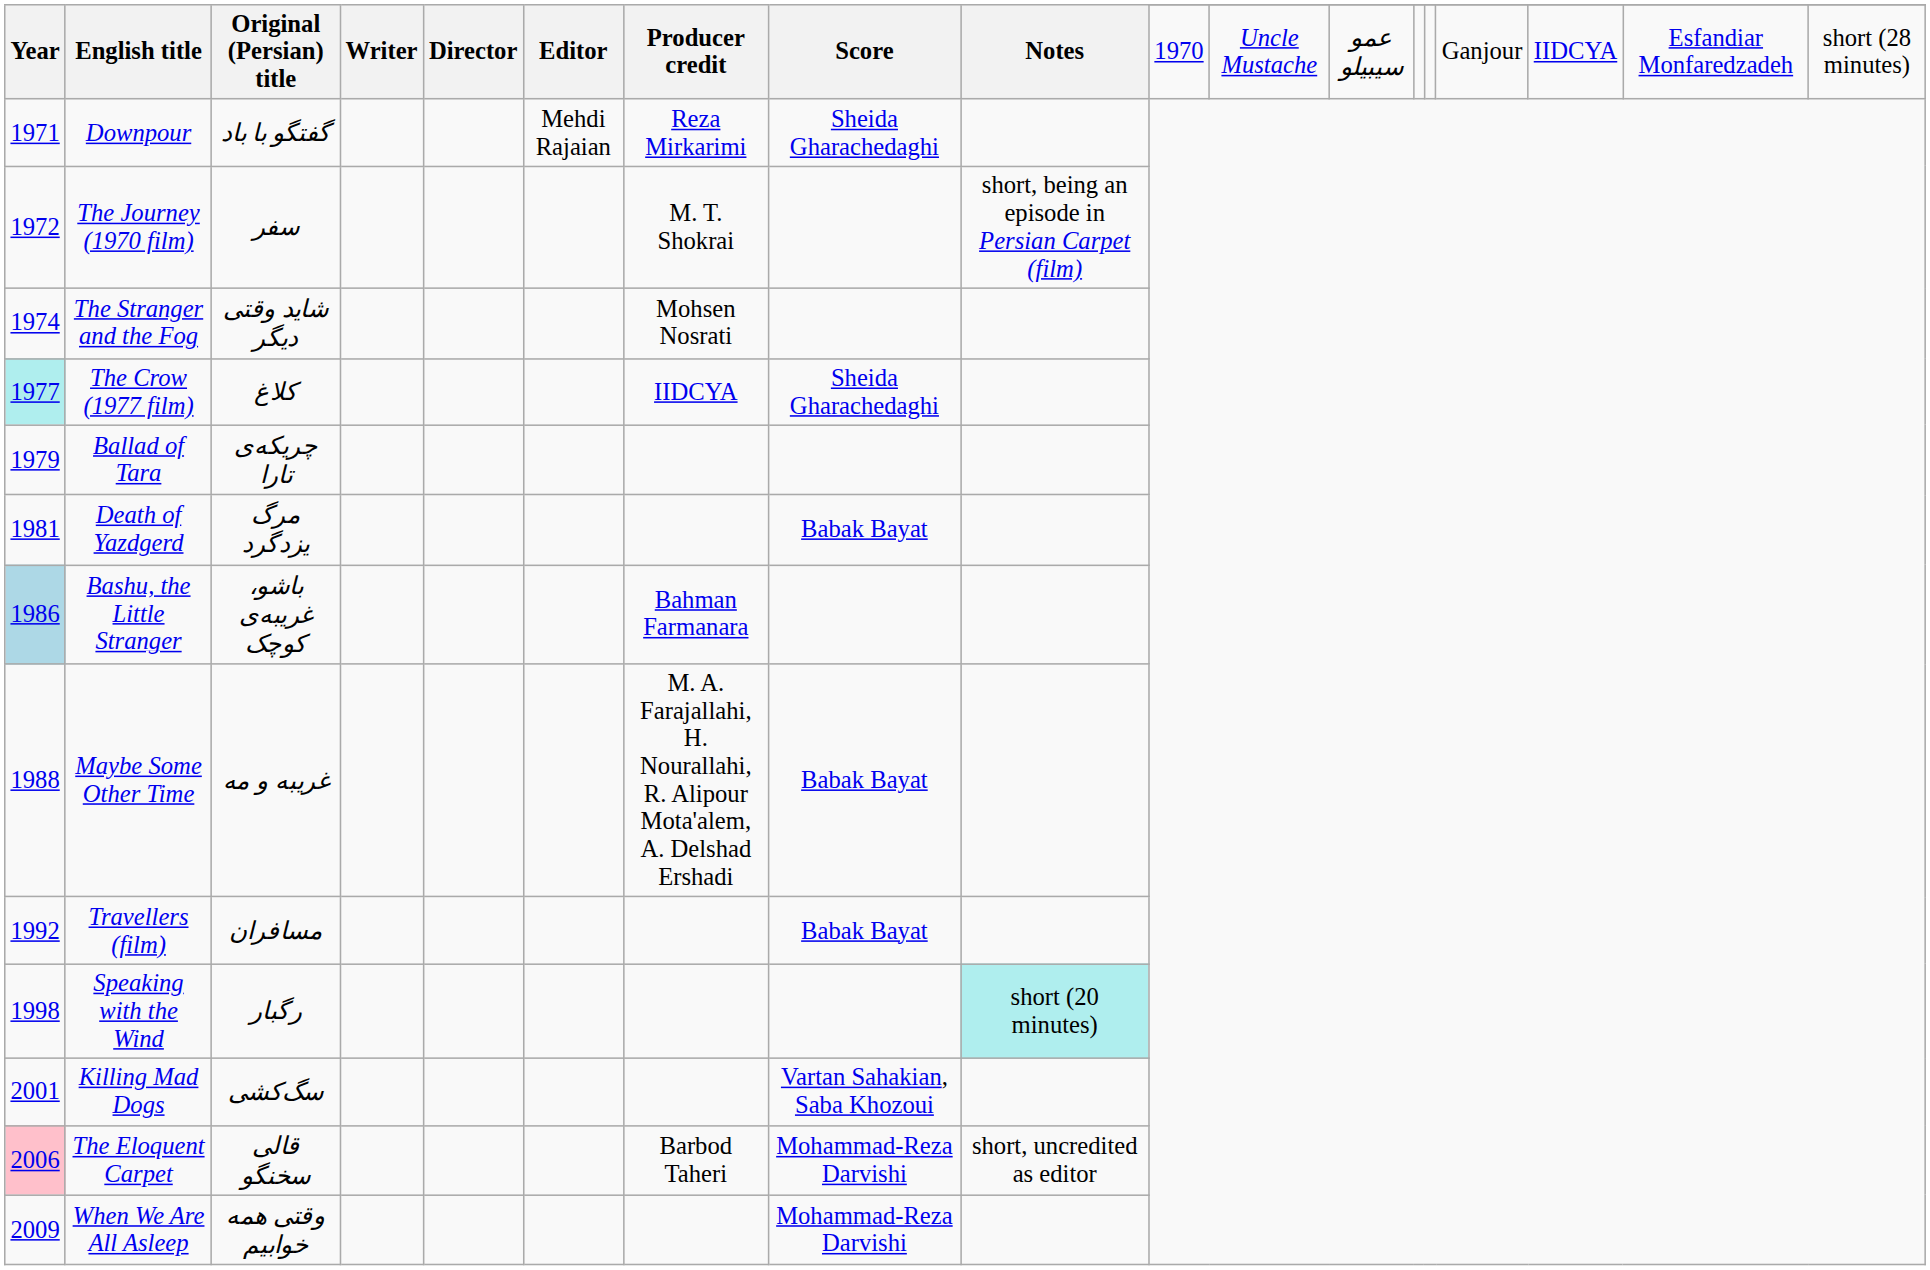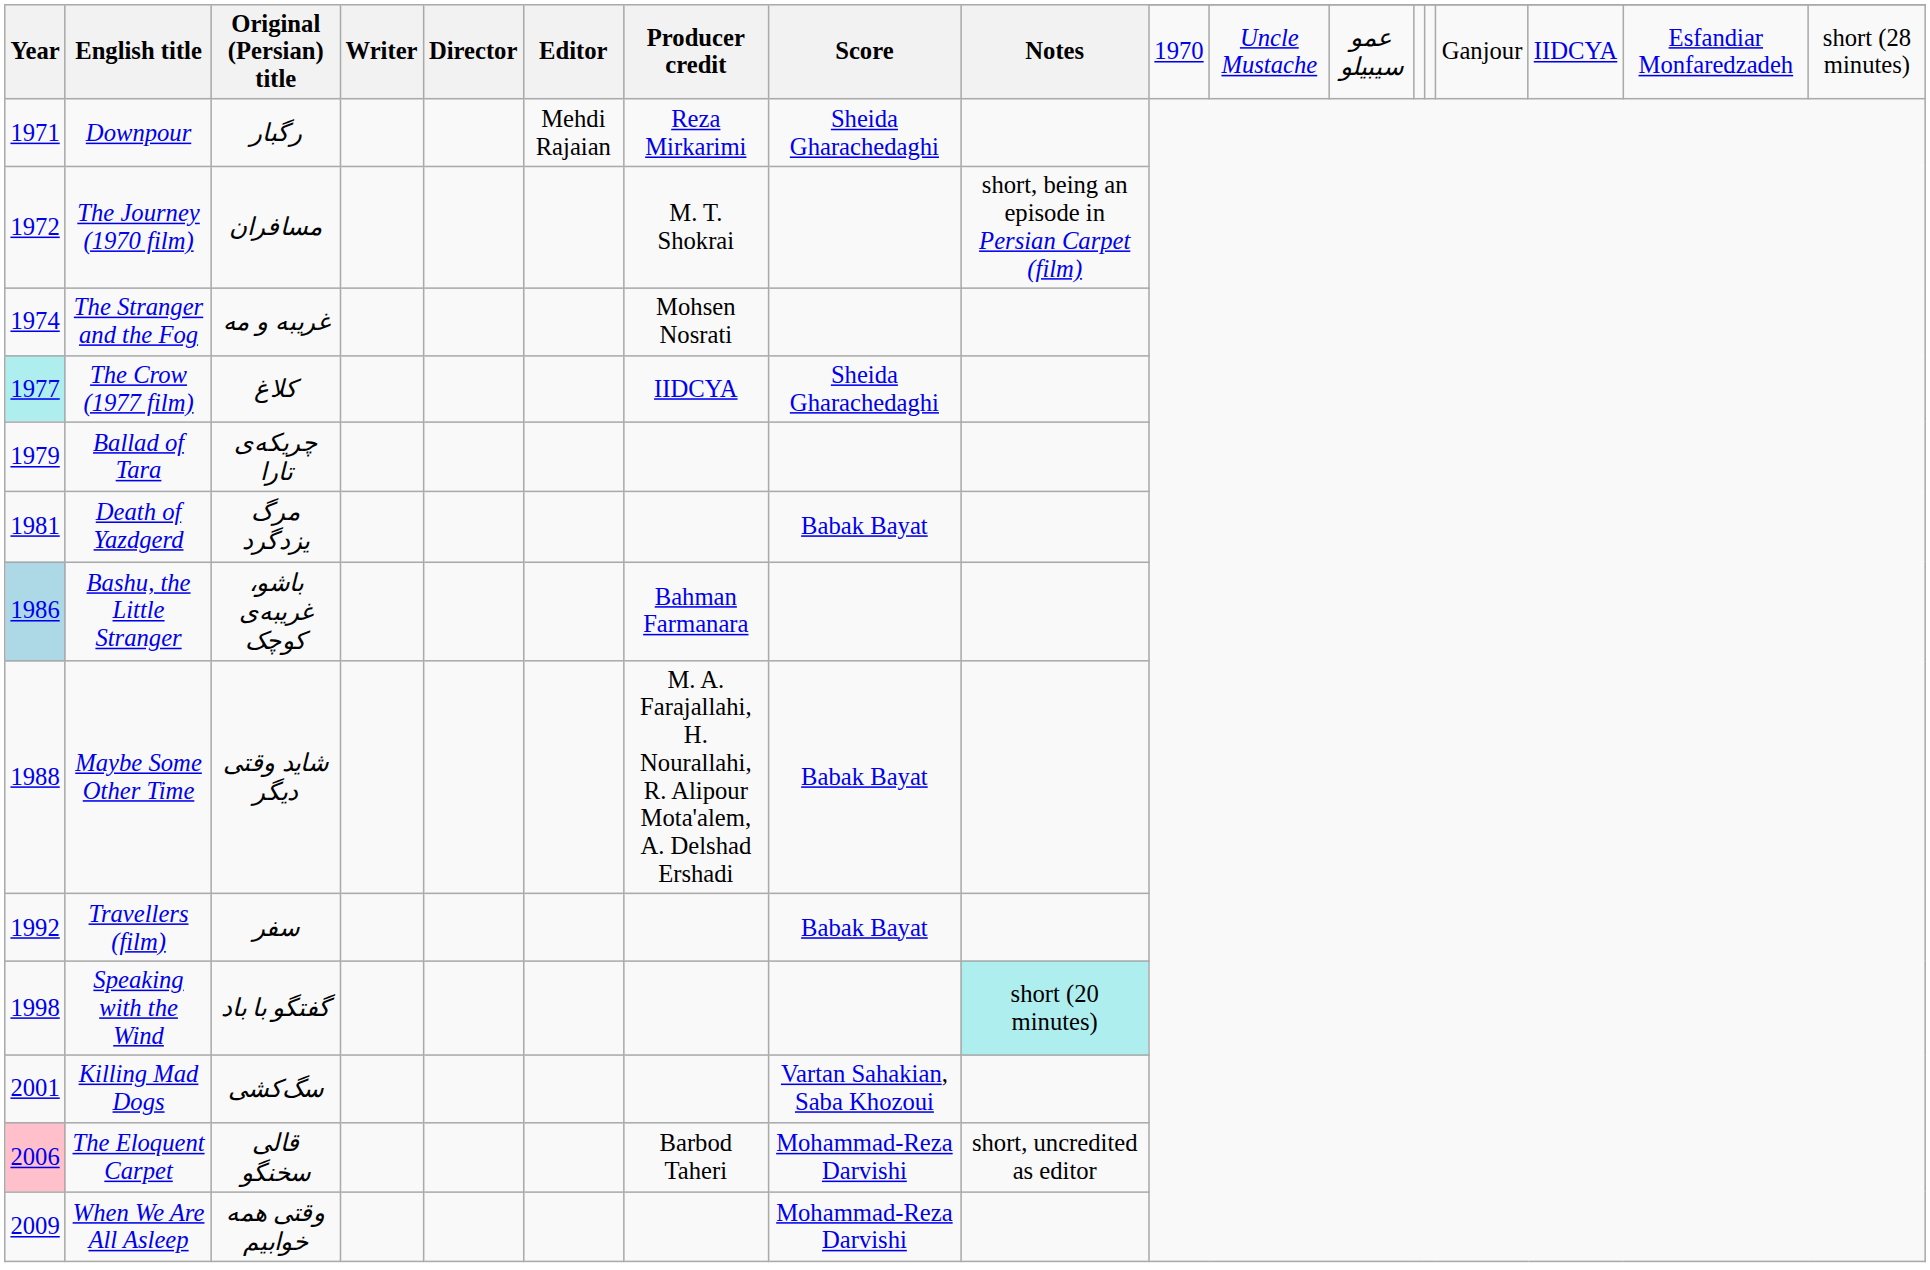Downpour | Original (Persian) title: گفتگو با باد -> رگبار
The Journey (1970 film) | Original (Persian) title: سفر -> مسافران
The Stranger and the Fog | Original (Persian) title: شاید وقتی دیگر -> غریبه و مه
Maybe Some Other Time | Original (Persian) title: غریبه و مه -> شاید وقتی دیگر
Travellers (film) | Original (Persian) title: مسافران -> سفر
Speaking with the Wind | Original (Persian) title: رگبار -> گفتگو با باد
